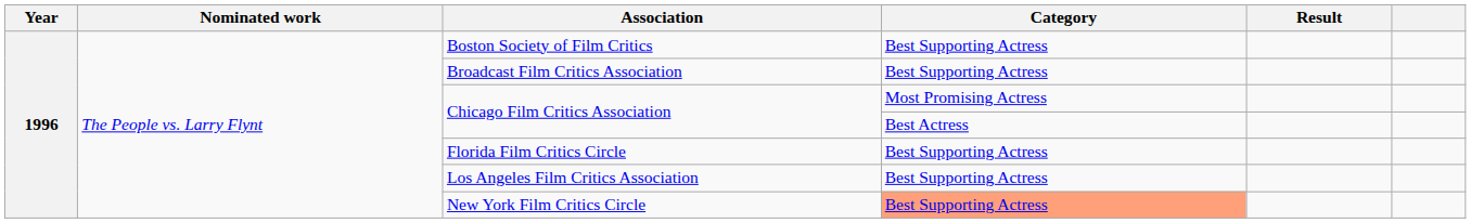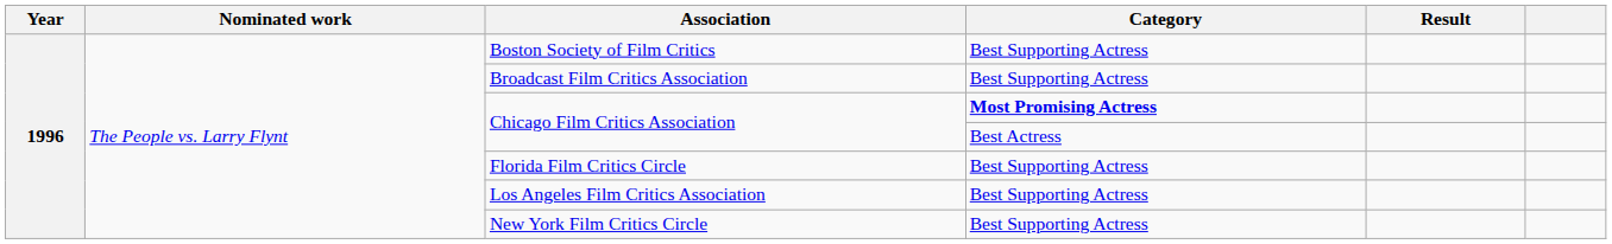Chicago Film Critics Association / Most Promising Actress | Category: normal -> bold
New York Film Critics Circle | Category: lightsalmon background -> no background
